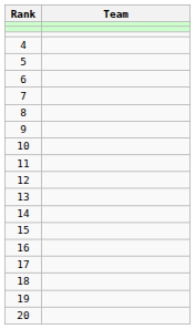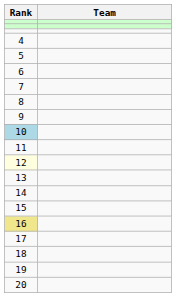row 11 | Rank: no background -> lightblue background
row 13 | Rank: no background -> lightyellow background
row 17 | Rank: no background -> khaki background
